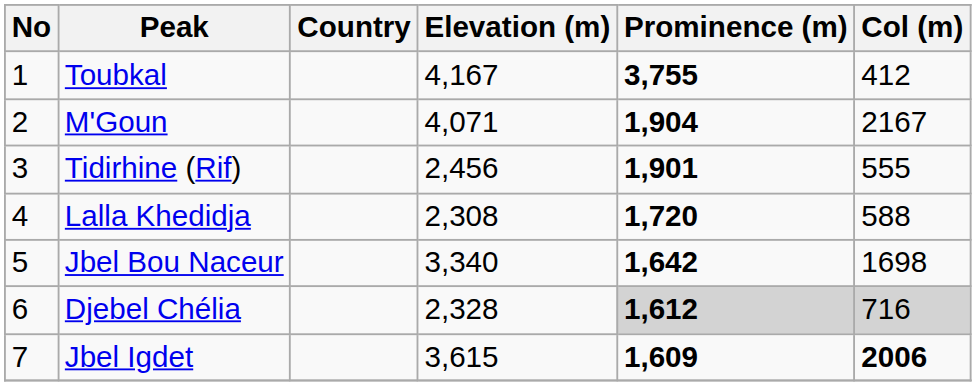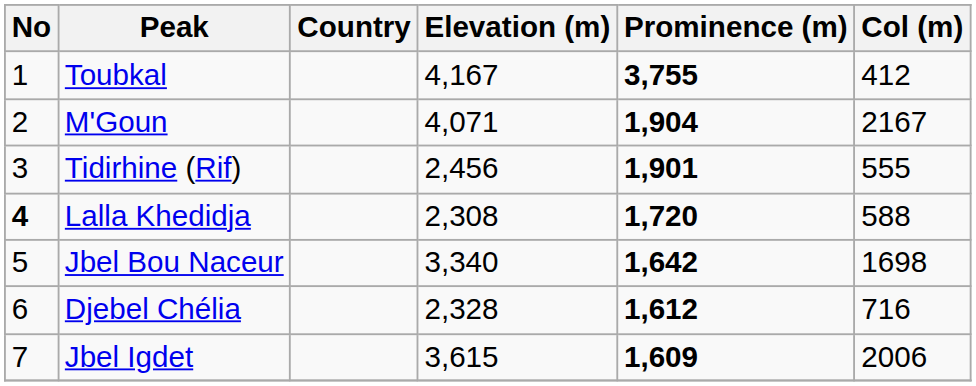Lalla Khedidja | No: normal -> bold
Djebel Chélia | Prominence (m): lightgrey background -> no background
Djebel Chélia | Col (m): lightgrey background -> no background
Jbel Igdet | Col (m): bold -> normal
